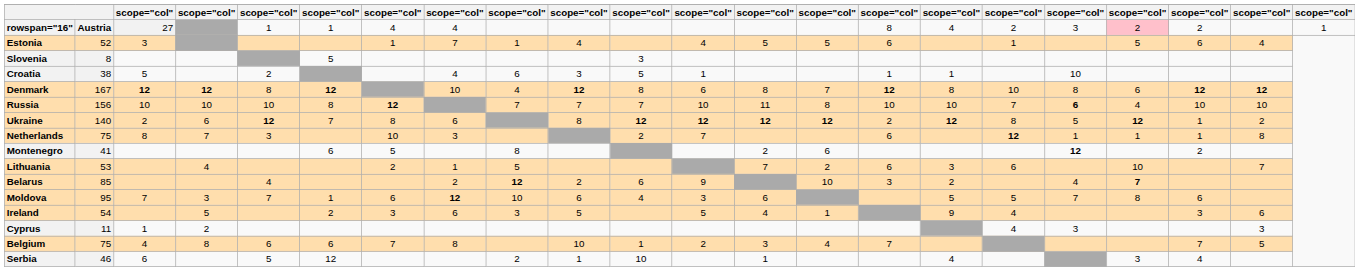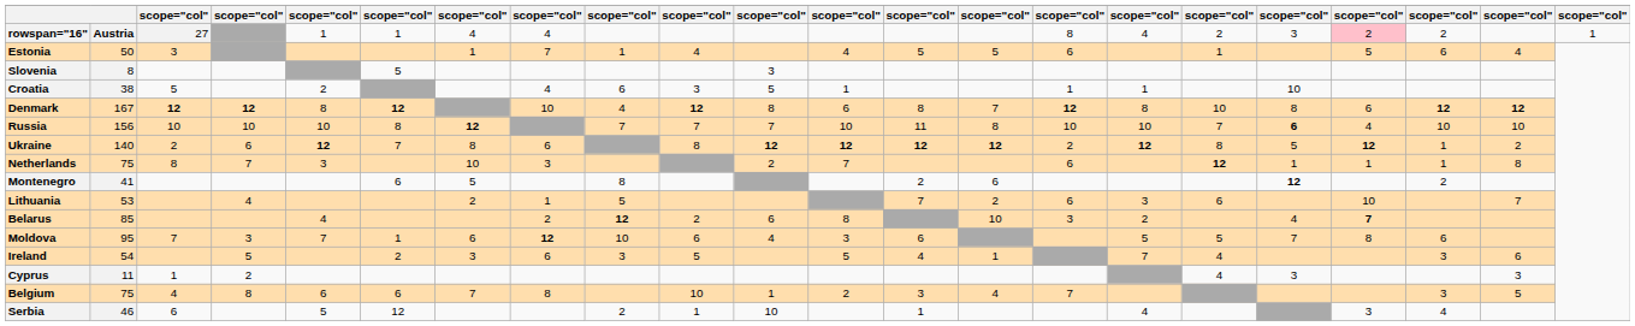Estonia | column 2: 52 -> 50
Belarus | column 12: 9 -> 8
Ireland | column 16: 9 -> 7
Belgium | column 20: 7 -> 3
